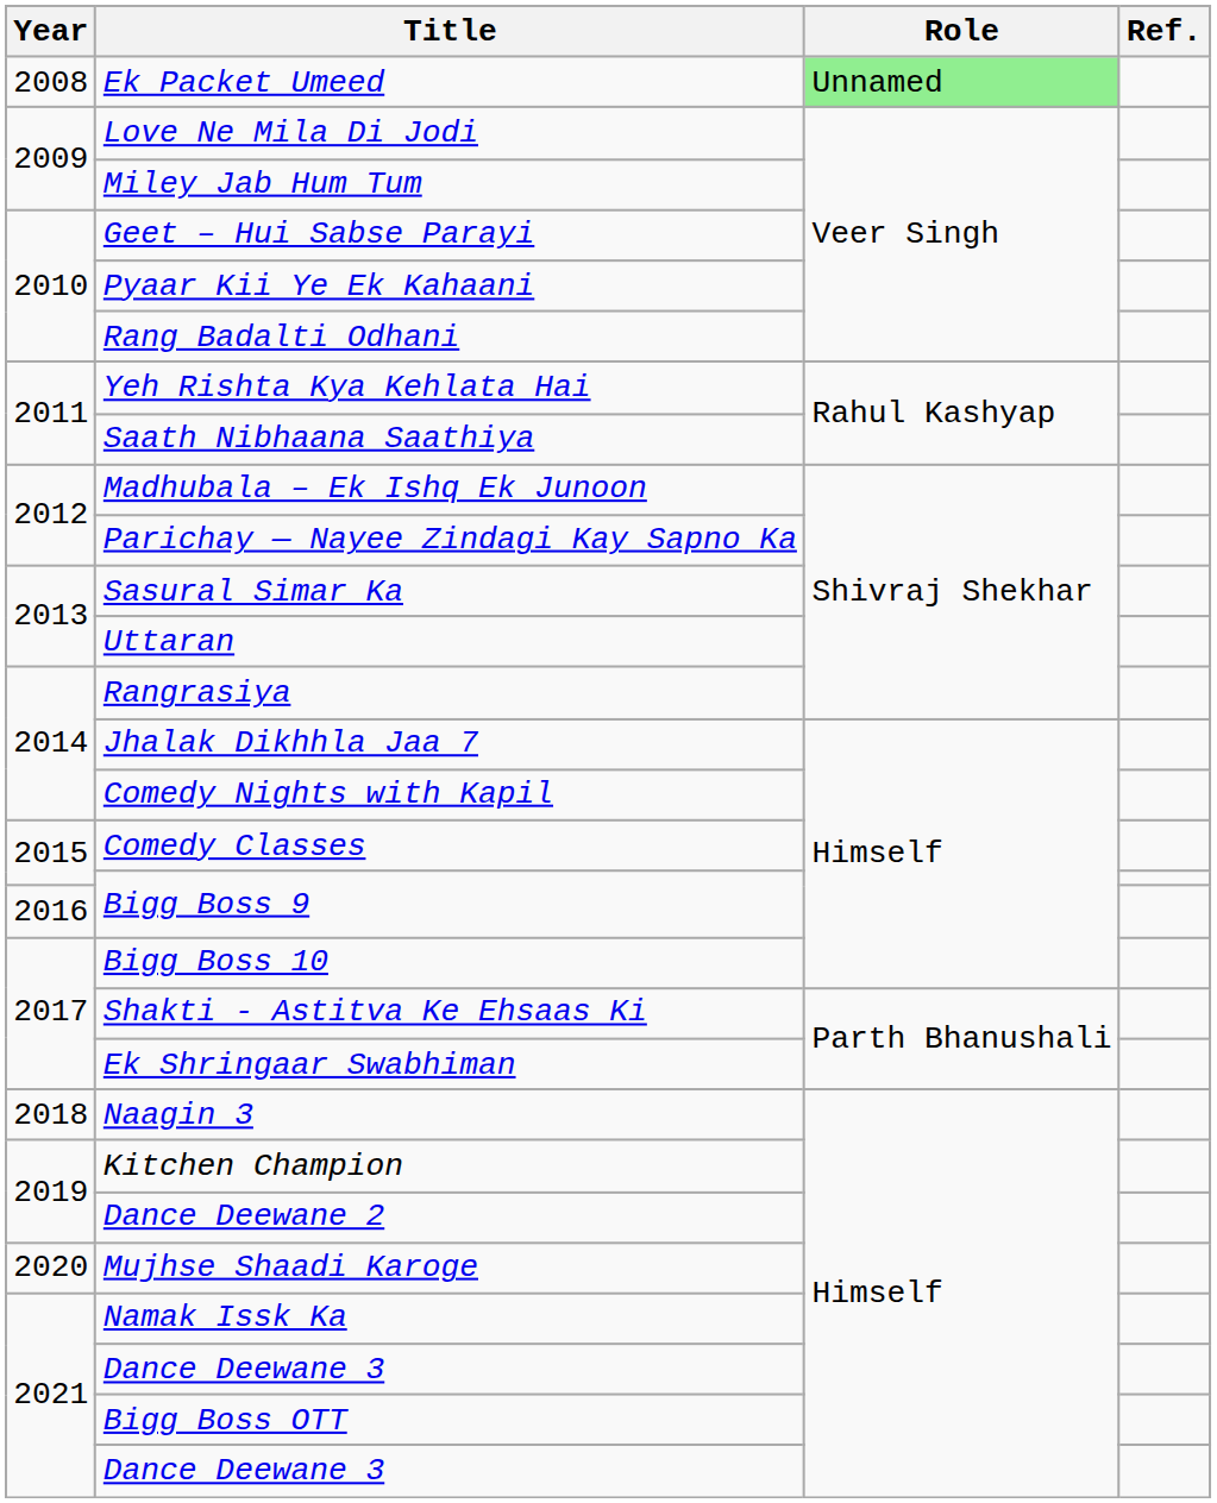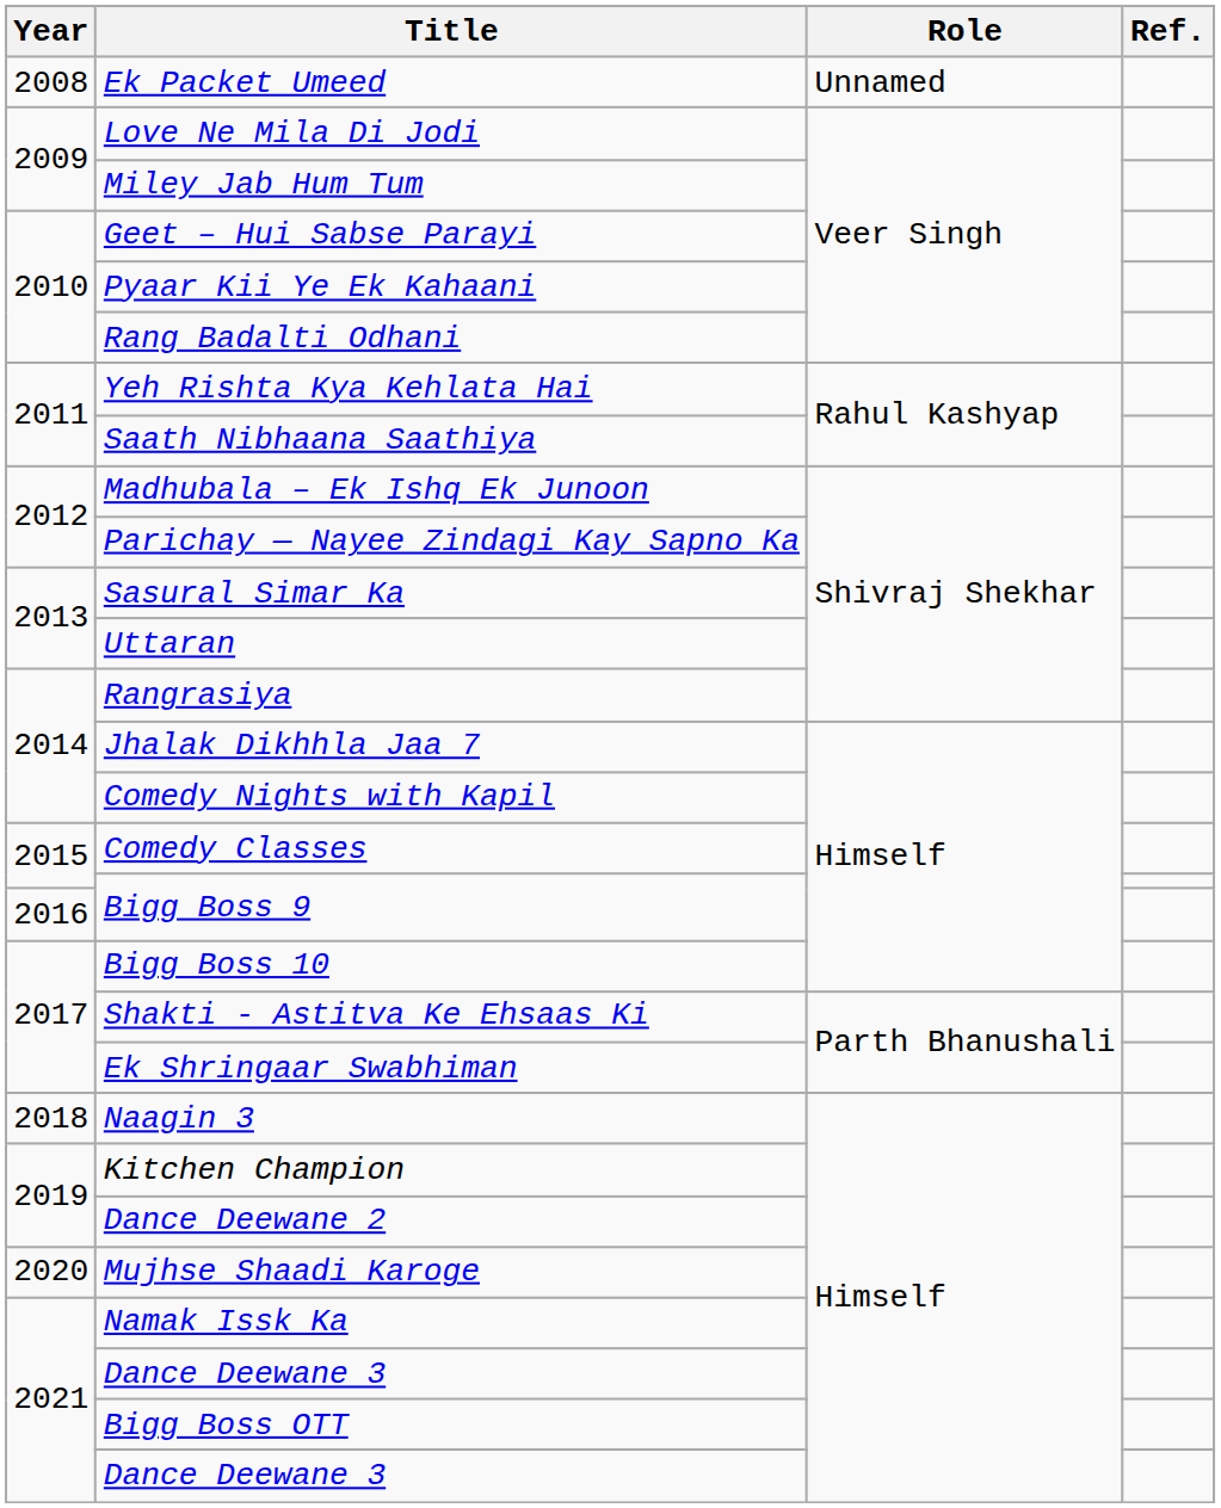Ek Packet Umeed | Role: lightgreen background -> no background
